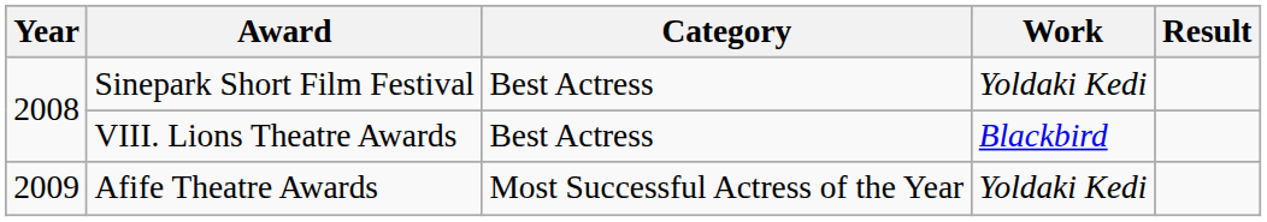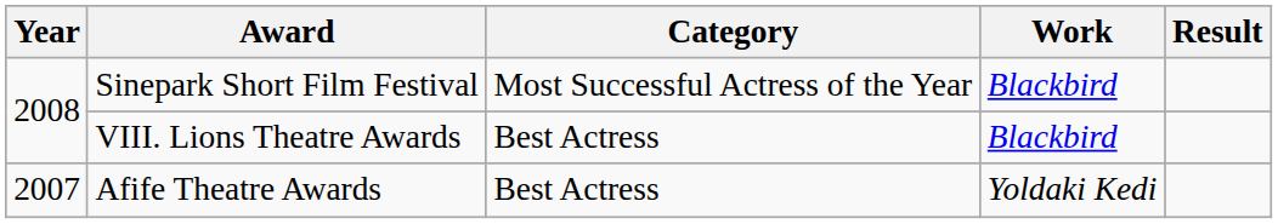Sinepark Short Film Festival | Category: Best Actress -> Most Successful Actress of the Year
Sinepark Short Film Festival | Work: Yoldaki Kedi -> Blackbird
Afife Theatre Awards | Year: 2009 -> 2007
Afife Theatre Awards | Category: Most Successful Actress of the Year -> Best Actress
